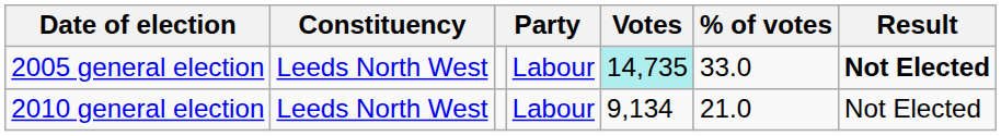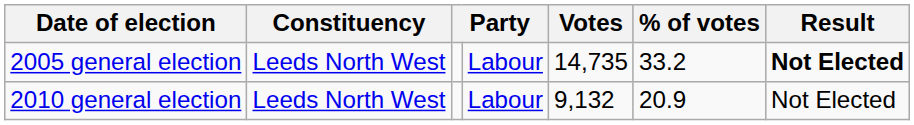2005 general election | Votes: paleturquoise background -> no background
2005 general election | % of votes: 33.0 -> 33.2
2010 general election | Votes: 9,134 -> 9,132
2010 general election | % of votes: 21.0 -> 20.9
